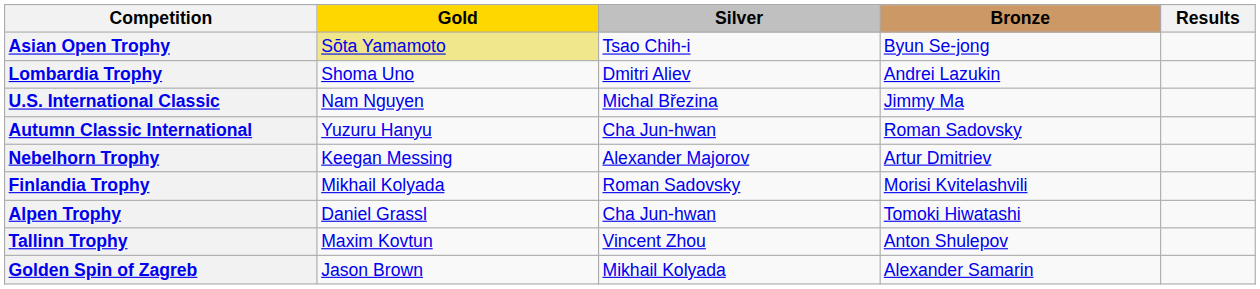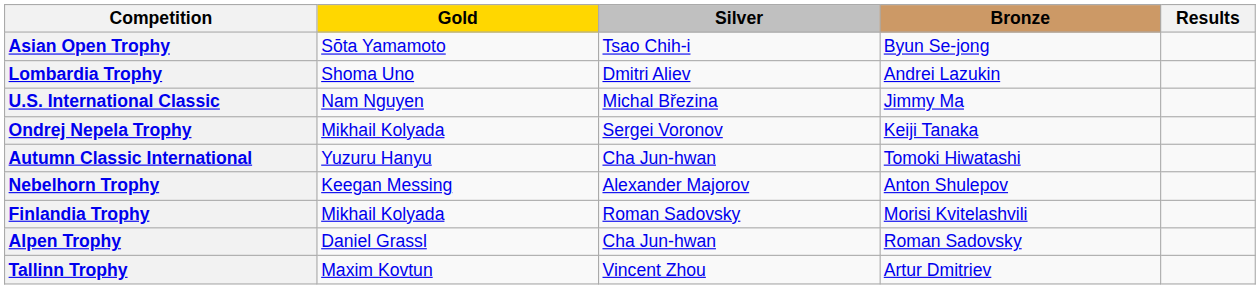Asian Open Trophy | Gold: khaki background -> no background
+ row: Ondrej Nepela Trophy | Mikhail Kolyada | Sergei Voronov | Keiji Tanaka
Autumn Classic International | Bronze: Roman Sadovsky -> Tomoki Hiwatashi
Nebelhorn Trophy | Bronze: Artur Dmitriev -> Anton Shulepov
Alpen Trophy | Bronze: Tomoki Hiwatashi -> Roman Sadovsky
Tallinn Trophy | Bronze: Anton Shulepov -> Artur Dmitriev
- row: Golden Spin of Zagreb | Jason Brown | Mikhail Kolyada | Alexander Samarin
